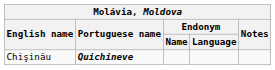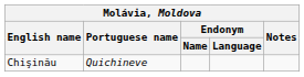Chişinău | Portuguese name: bold -> normal
